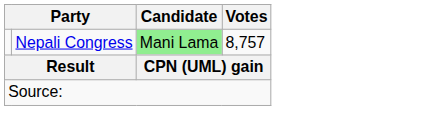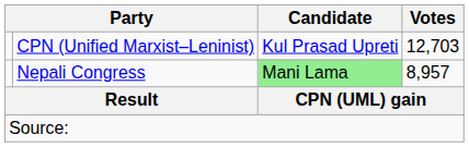+ row: CPN (Unified Marxist–Leninist) | Kul Prasad Upreti | 12,703
Nepali Congress | Votes: 8,757 -> 8,957
